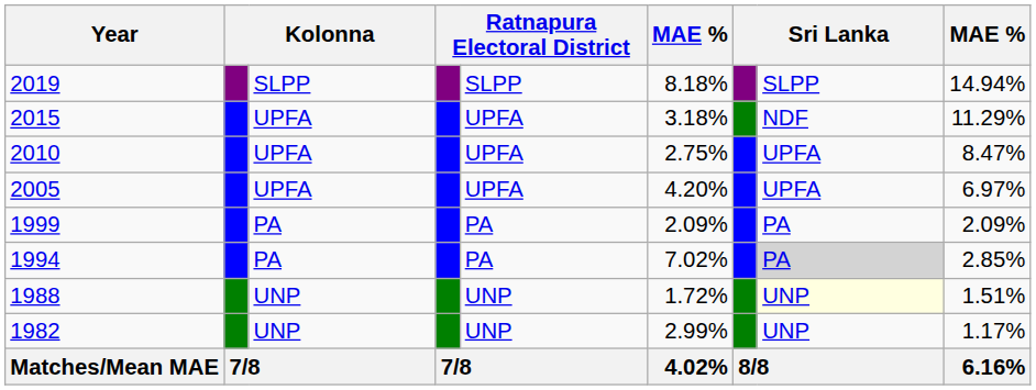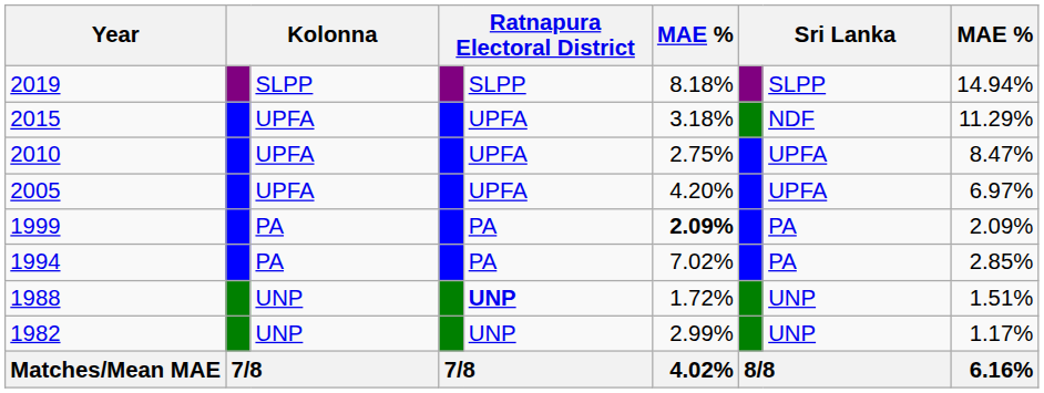1999 | column 6: normal -> bold
1994 | column 8: lightgrey background -> no background
1988 | column 5: normal -> bold
1988 | column 8: lightyellow background -> no background
